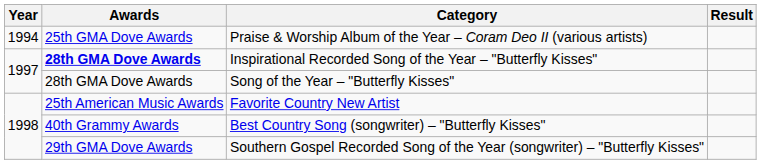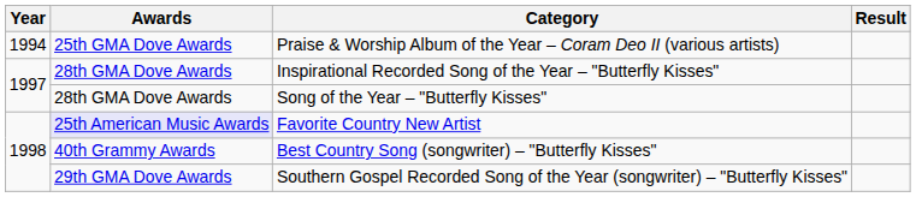Inspirational Recorded Song of the Year – "Butterfly Kisses" | Awards: bold -> normal
Favorite Country New Artist | Awards: no background -> lavender background
